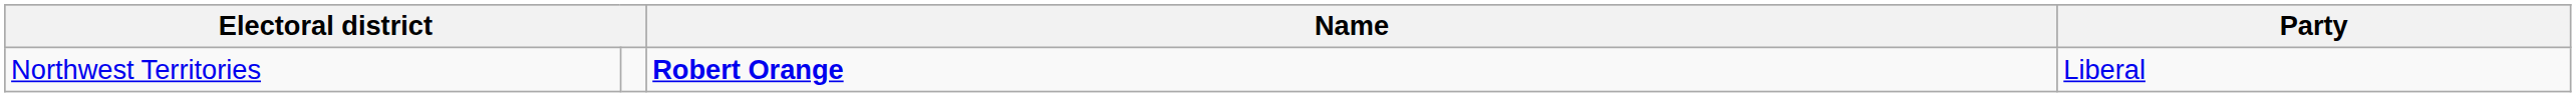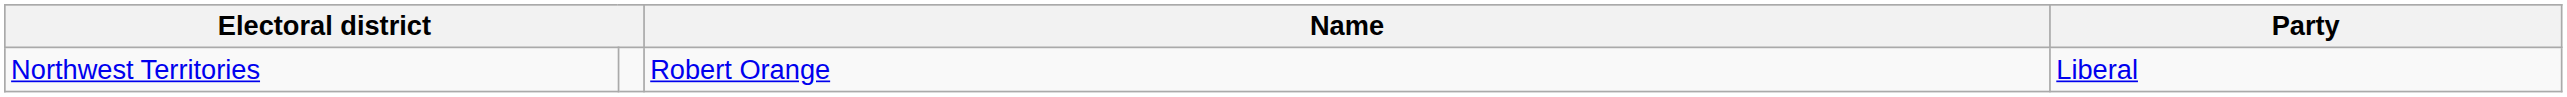Northwest Territories | Name: bold -> normal
